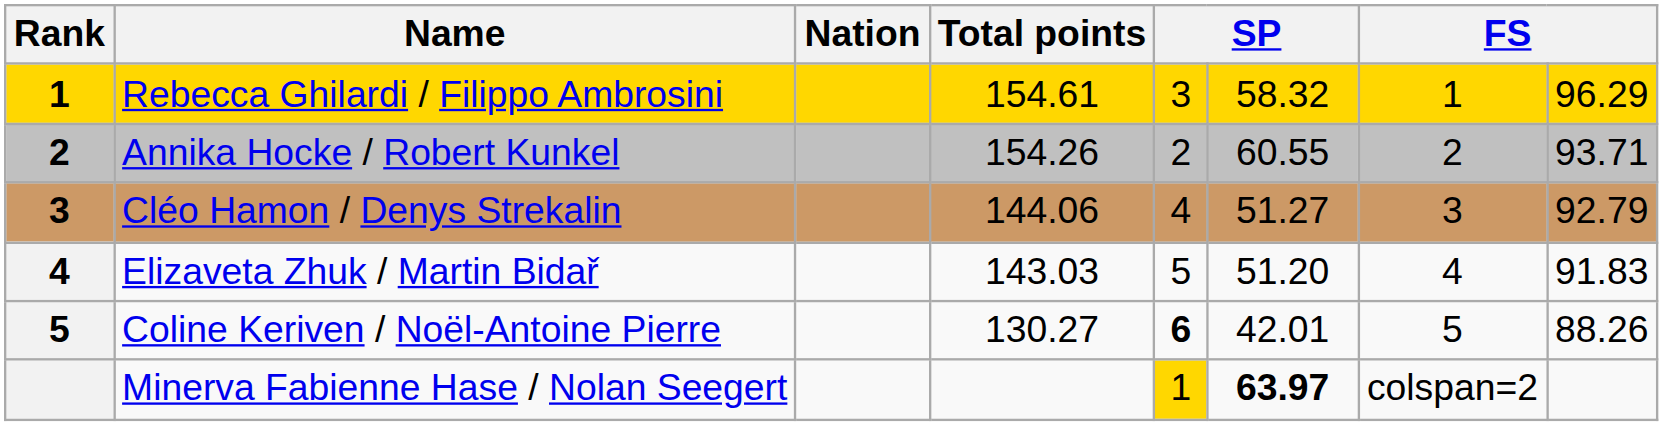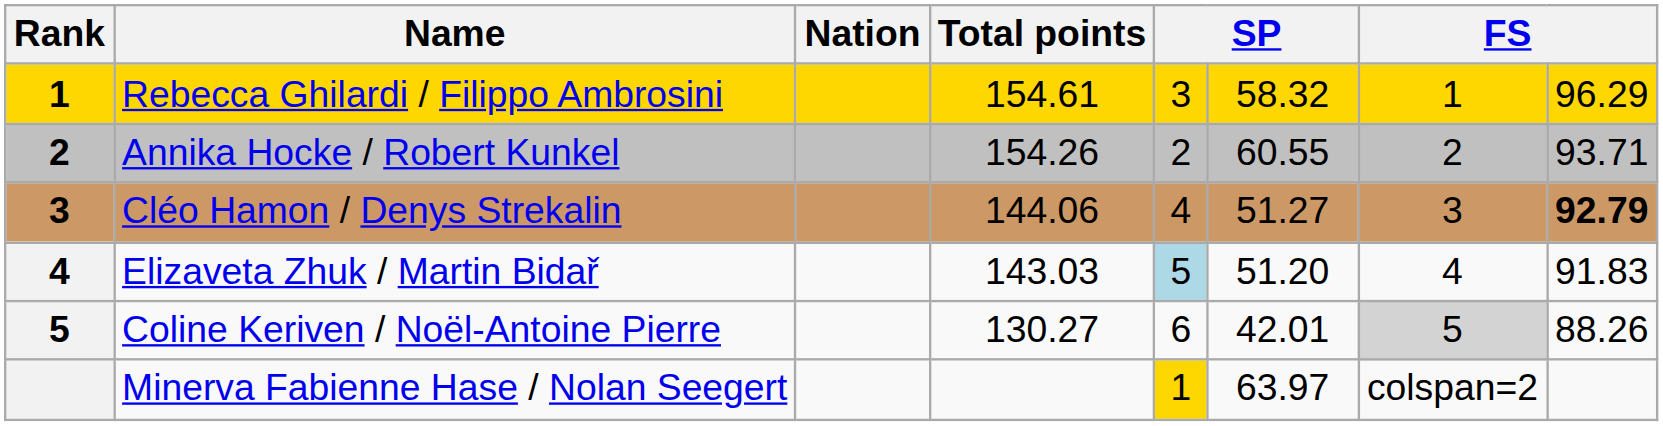Cléo Hamon / Denys Strekalin | column 8: normal -> bold
Elizaveta Zhuk / Martin Bidař | column 5: no background -> lightblue background
Coline Keriven / Noël-Antoine Pierre | column 5: bold -> normal
Coline Keriven / Noël-Antoine Pierre | column 7: no background -> lightgrey background
Minerva Fabienne Hase / Nolan Seegert | column 6: bold -> normal
